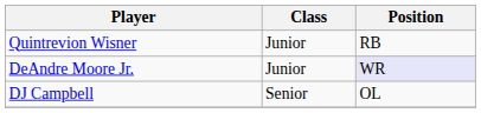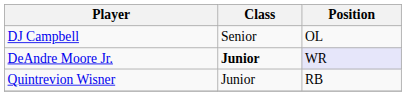rows swapped: Quintrevion Wisner <-> DJ Campbell
DeAndre Moore Jr. | Class: normal -> bold
